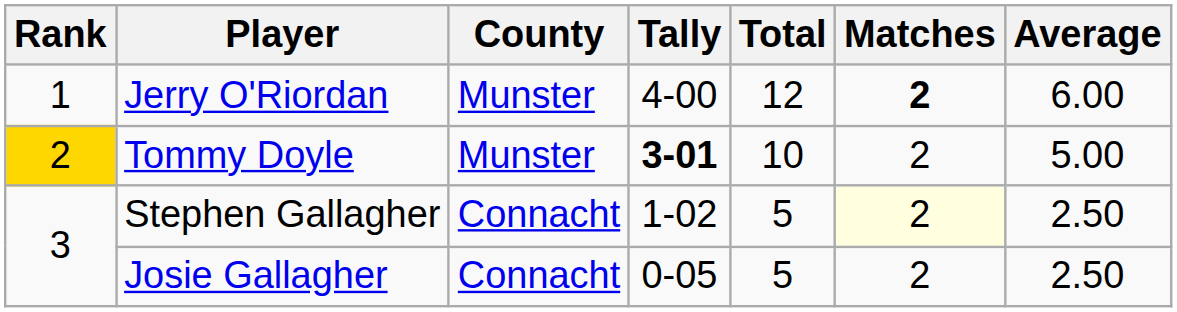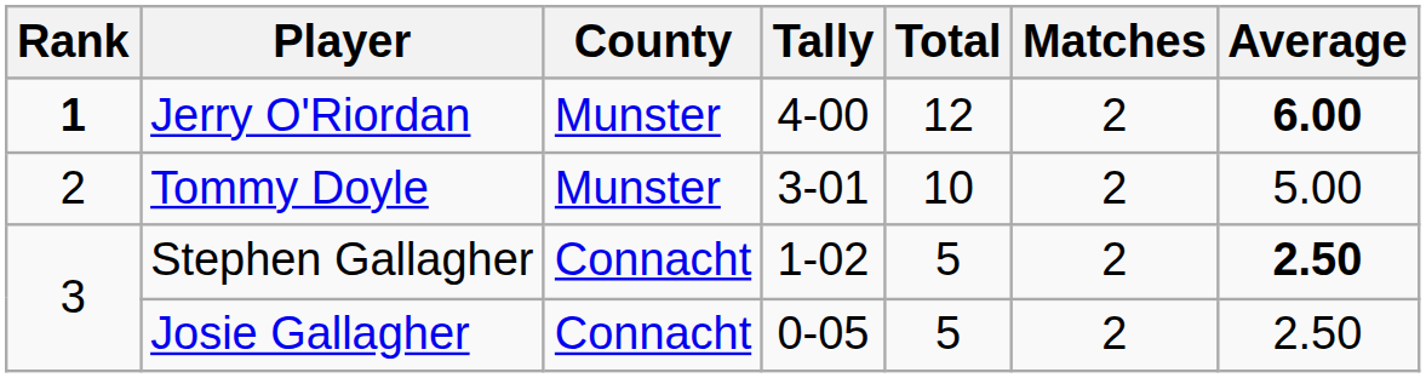Jerry O'Riordan | Rank: normal -> bold
Jerry O'Riordan | Matches: bold -> normal
Jerry O'Riordan | Average: normal -> bold
Tommy Doyle | Rank: gold background -> no background
Tommy Doyle | Tally: bold -> normal
Stephen Gallagher | Matches: lightyellow background -> no background
Stephen Gallagher | Average: normal -> bold
